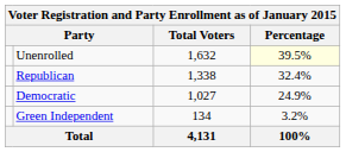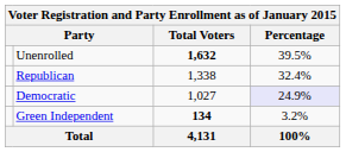Unenrolled | Total Voters: normal -> bold
Unenrolled | Percentage: lightyellow background -> no background
Democratic | Percentage: no background -> lavender background
Green Independent | Total Voters: normal -> bold
